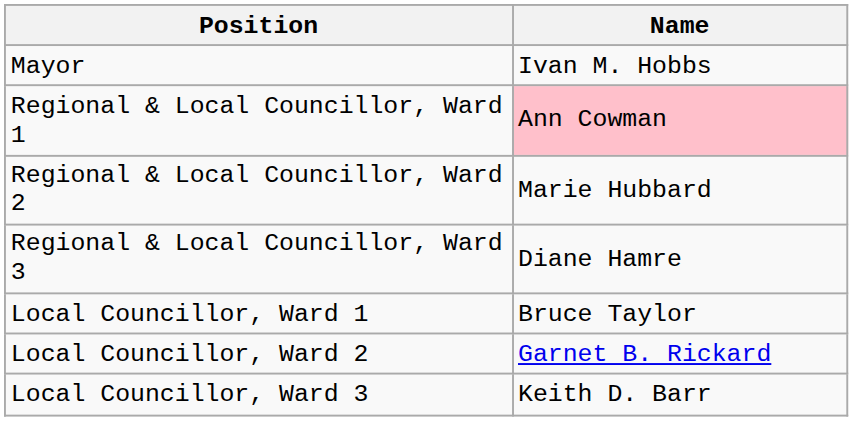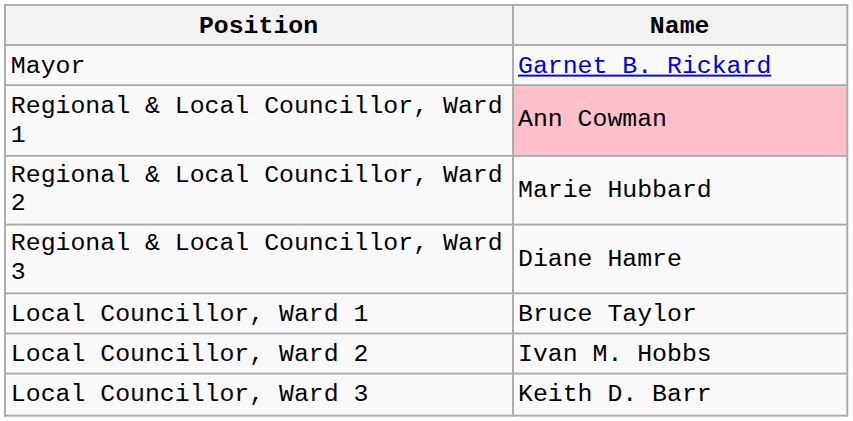Mayor | Name: Ivan M. Hobbs -> Garnet B. Rickard
Local Councillor, Ward 2 | Name: Garnet B. Rickard -> Ivan M. Hobbs
